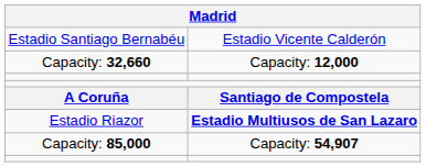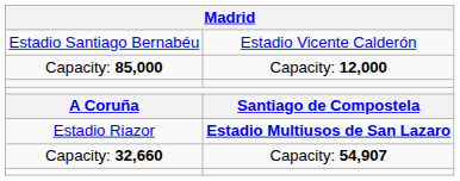row 3 | column 1: Capacity: 32,660 -> Capacity: 85,000
row 8 | column 1: Capacity: 85,000 -> Capacity: 32,660
